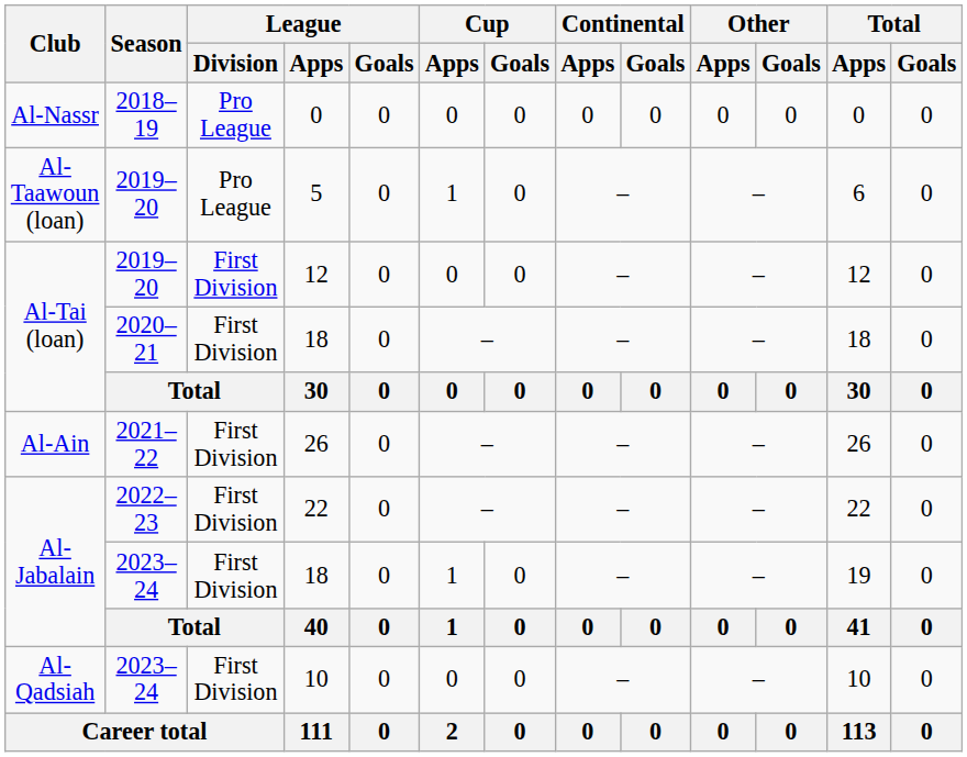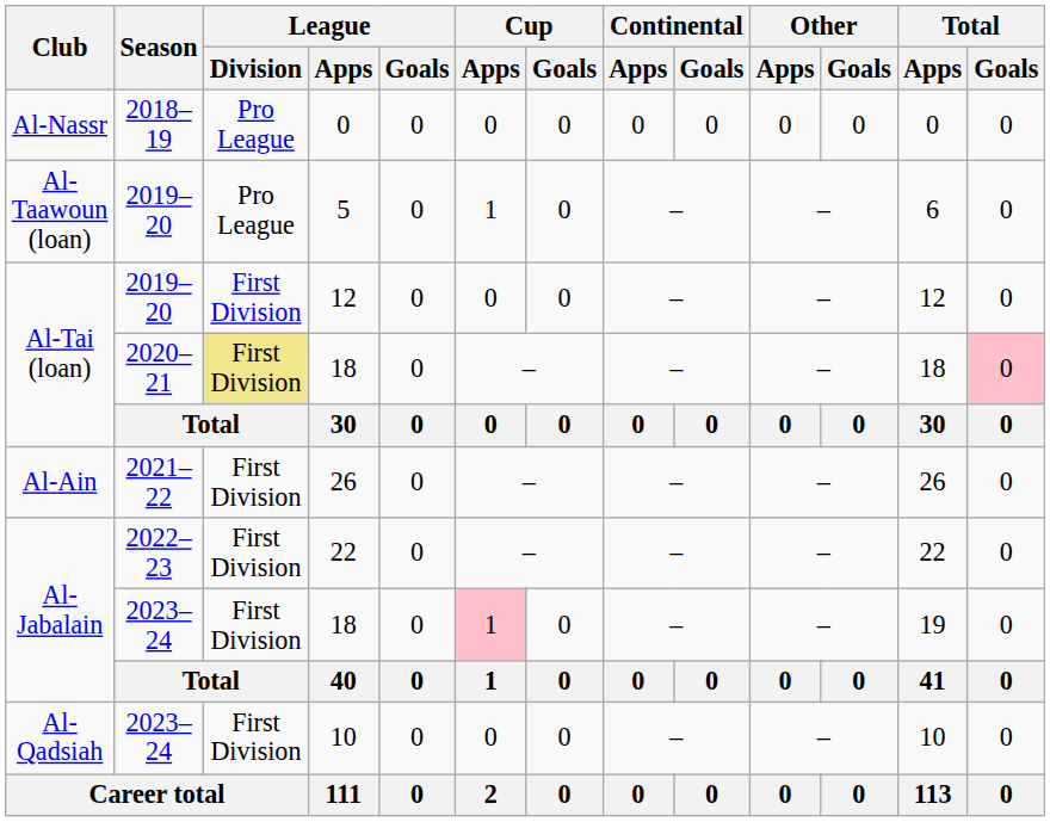Al-Tai (loan) / 18 | League / Division: no background -> khaki background
Al-Tai (loan) / 18 | Total / Goals: no background -> pink background
Al-Jabalain / 18 | Cup / Apps: no background -> pink background
